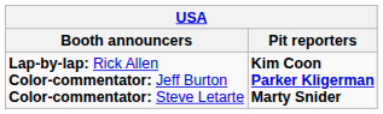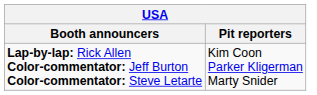row 3 | Pit reporters: bold -> normal
